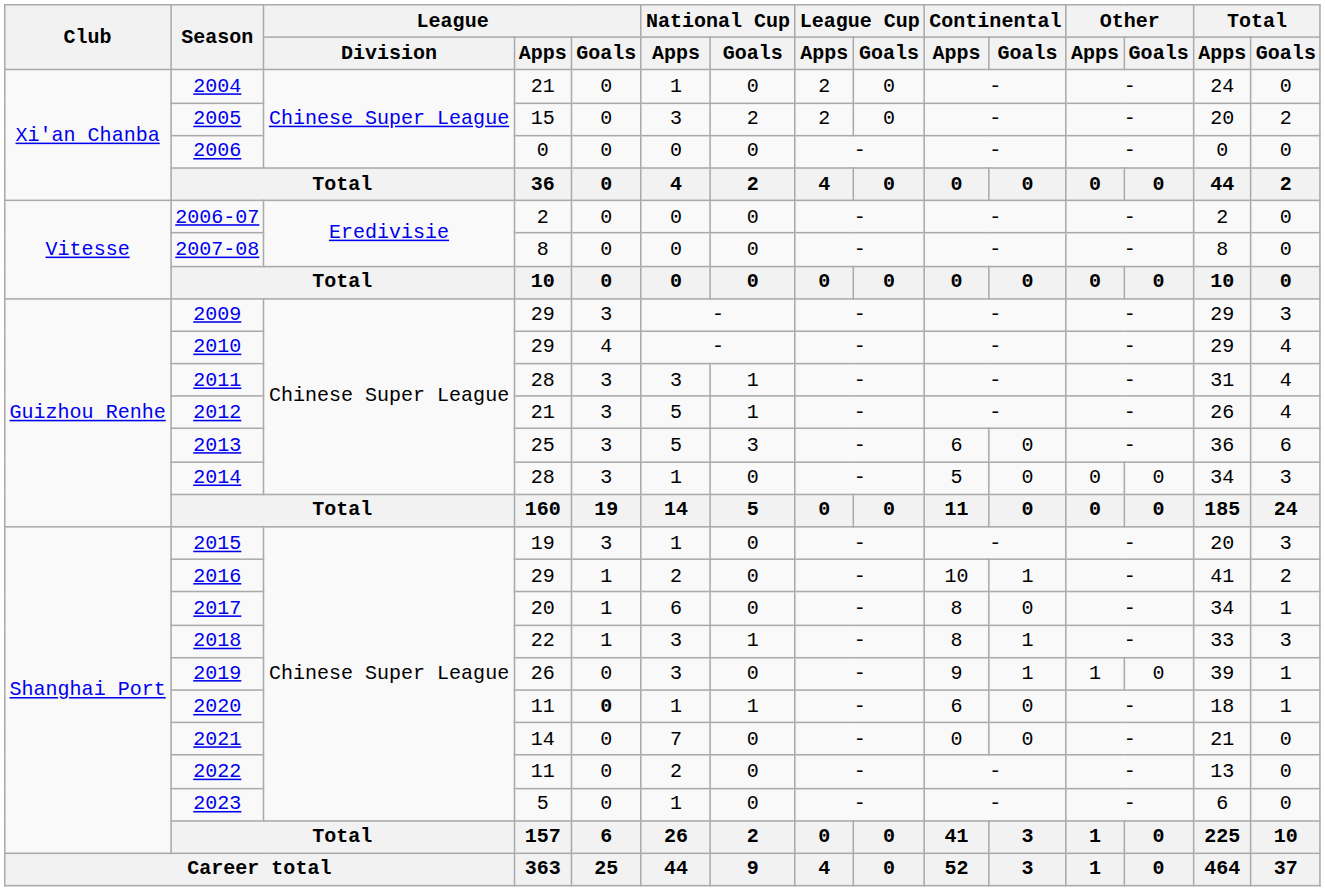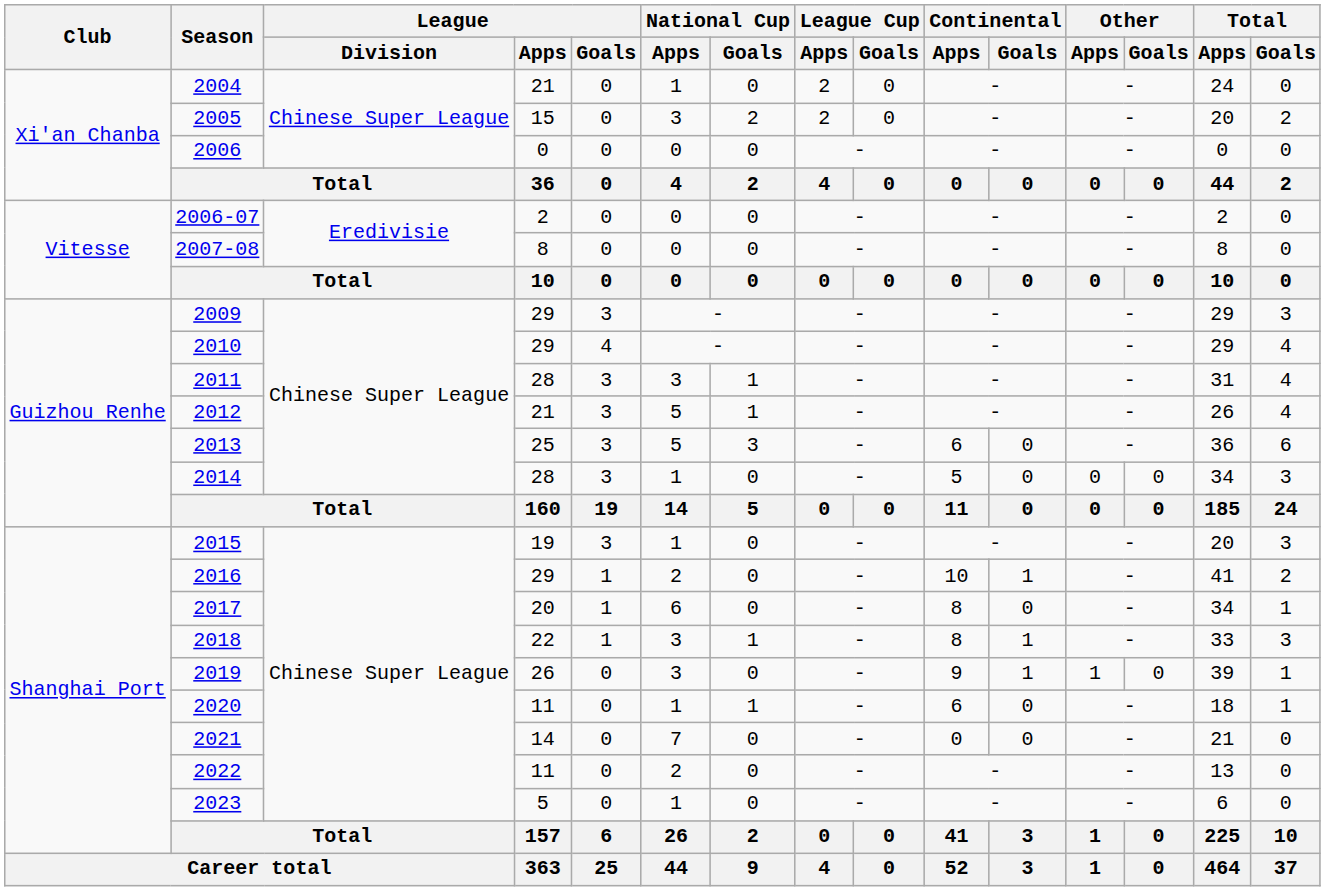2020 | League / Goals: bold -> normal
